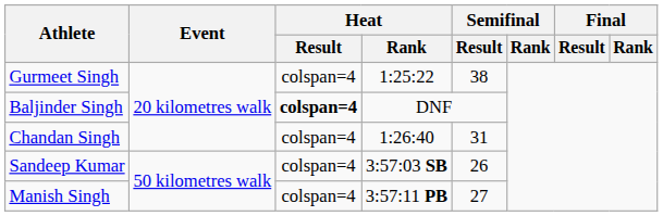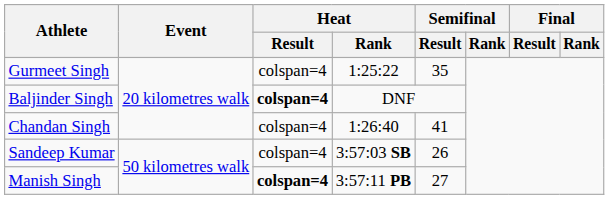Gurmeet Singh | Semifinal / Result: 38 -> 35
Chandan Singh | Semifinal / Result: 31 -> 41
Manish Singh | Heat / Result: normal -> bold
